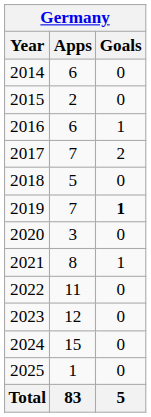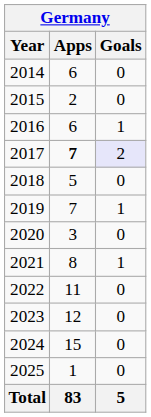2017 | Apps: normal -> bold
2017 | Goals: no background -> lavender background
2019 | Goals: bold -> normal
